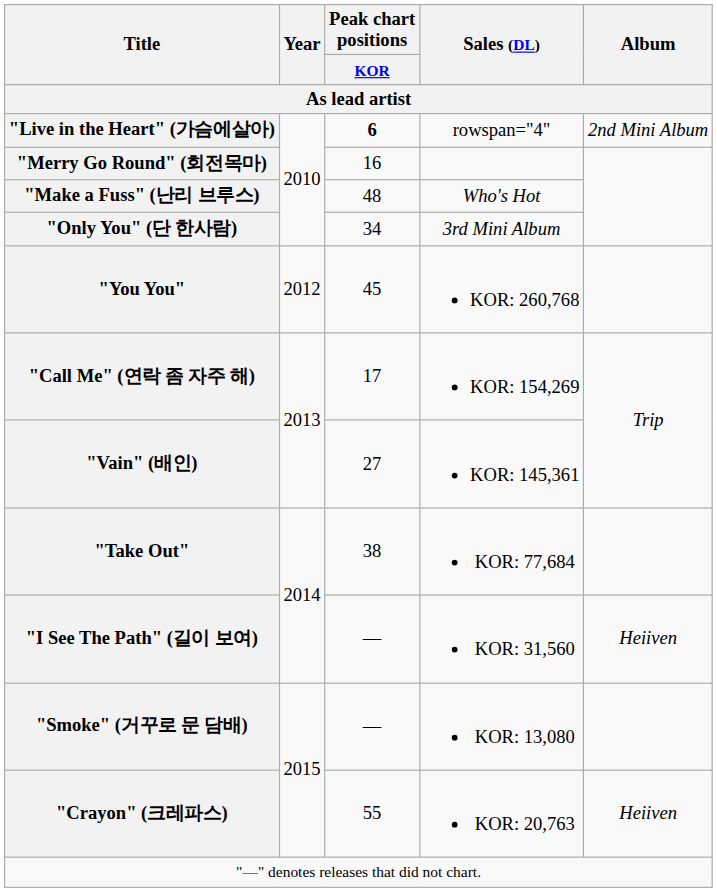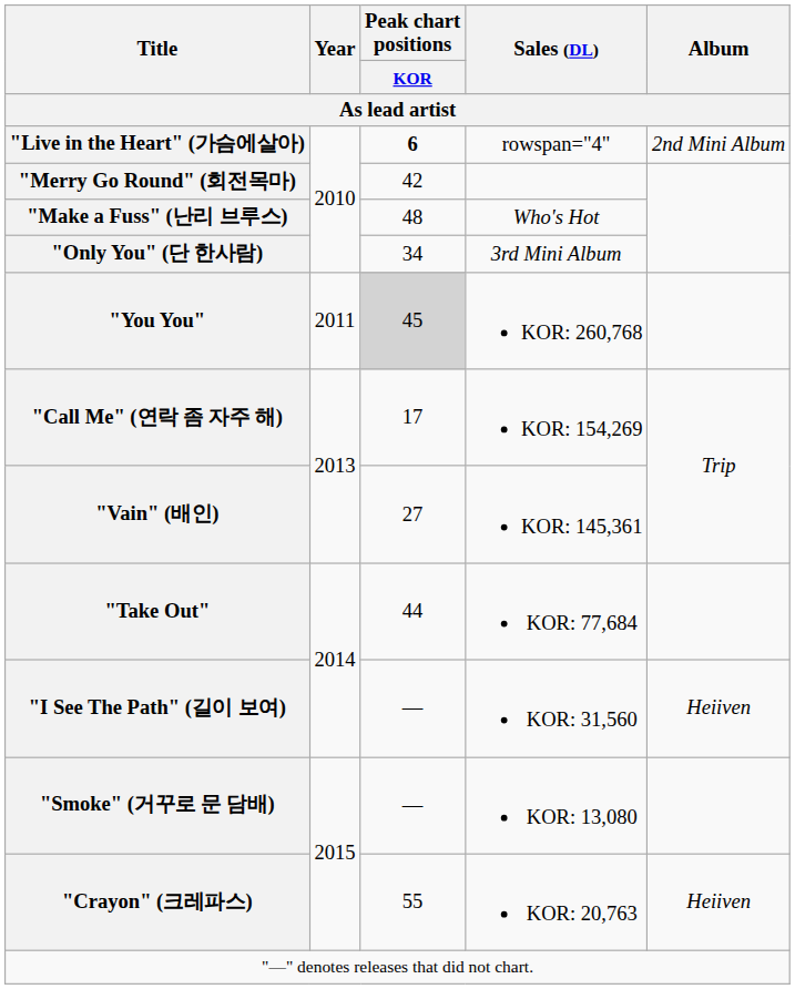"Merry Go Round" (회전목마) | Peak chart positions / KOR: 16 -> 42
"You You" | Year: 2012 -> 2011
"You You" | Peak chart positions / KOR: no background -> lightgrey background
"Take Out" | Peak chart positions / KOR: 38 -> 44
